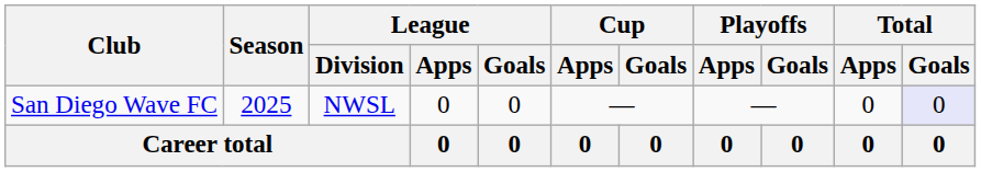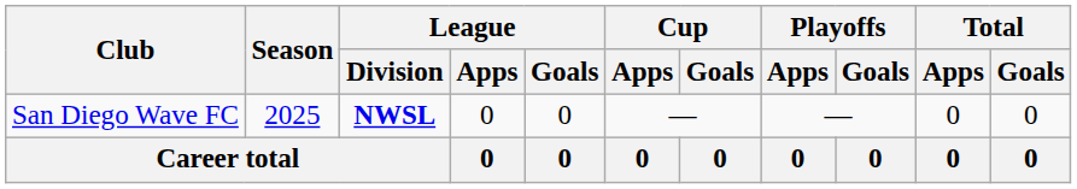San Diego Wave FC | League / Division: normal -> bold
San Diego Wave FC | Total / Goals: lavender background -> no background
